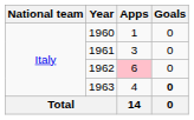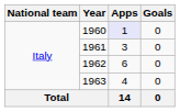1960 | Apps: no background -> lavender background
1962 | Apps: pink background -> no background
1963 | Goals: bold -> normal
